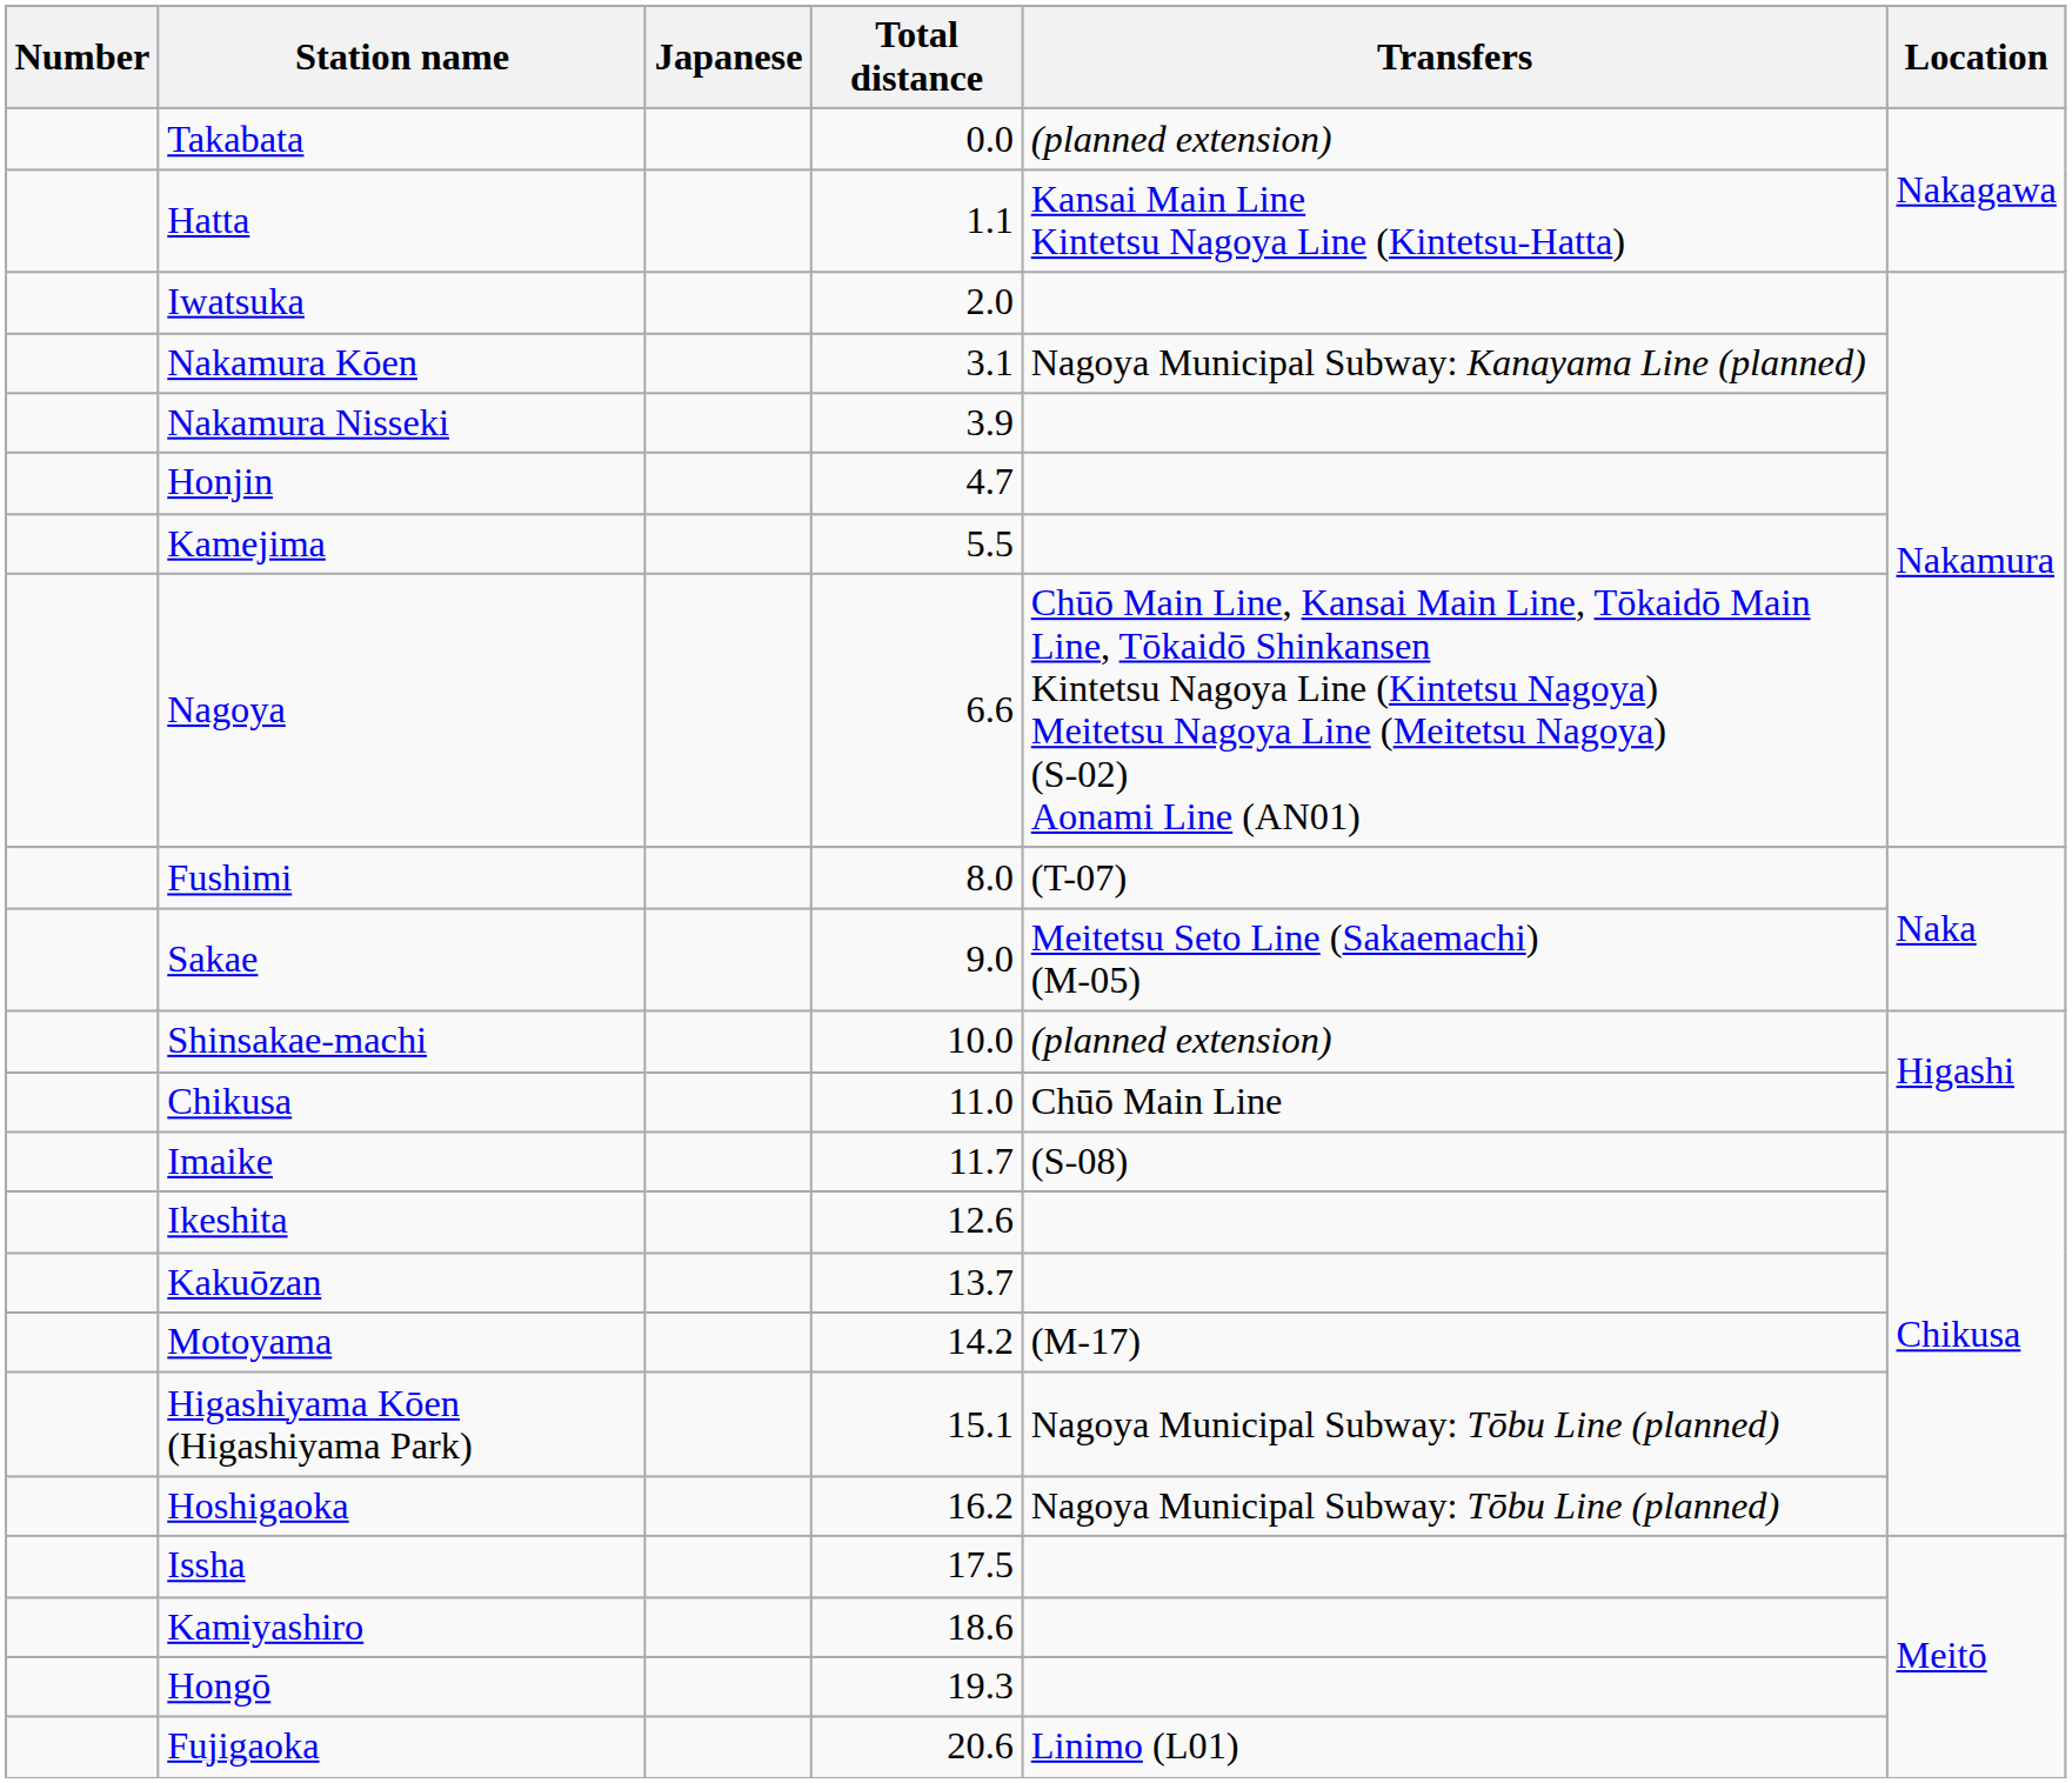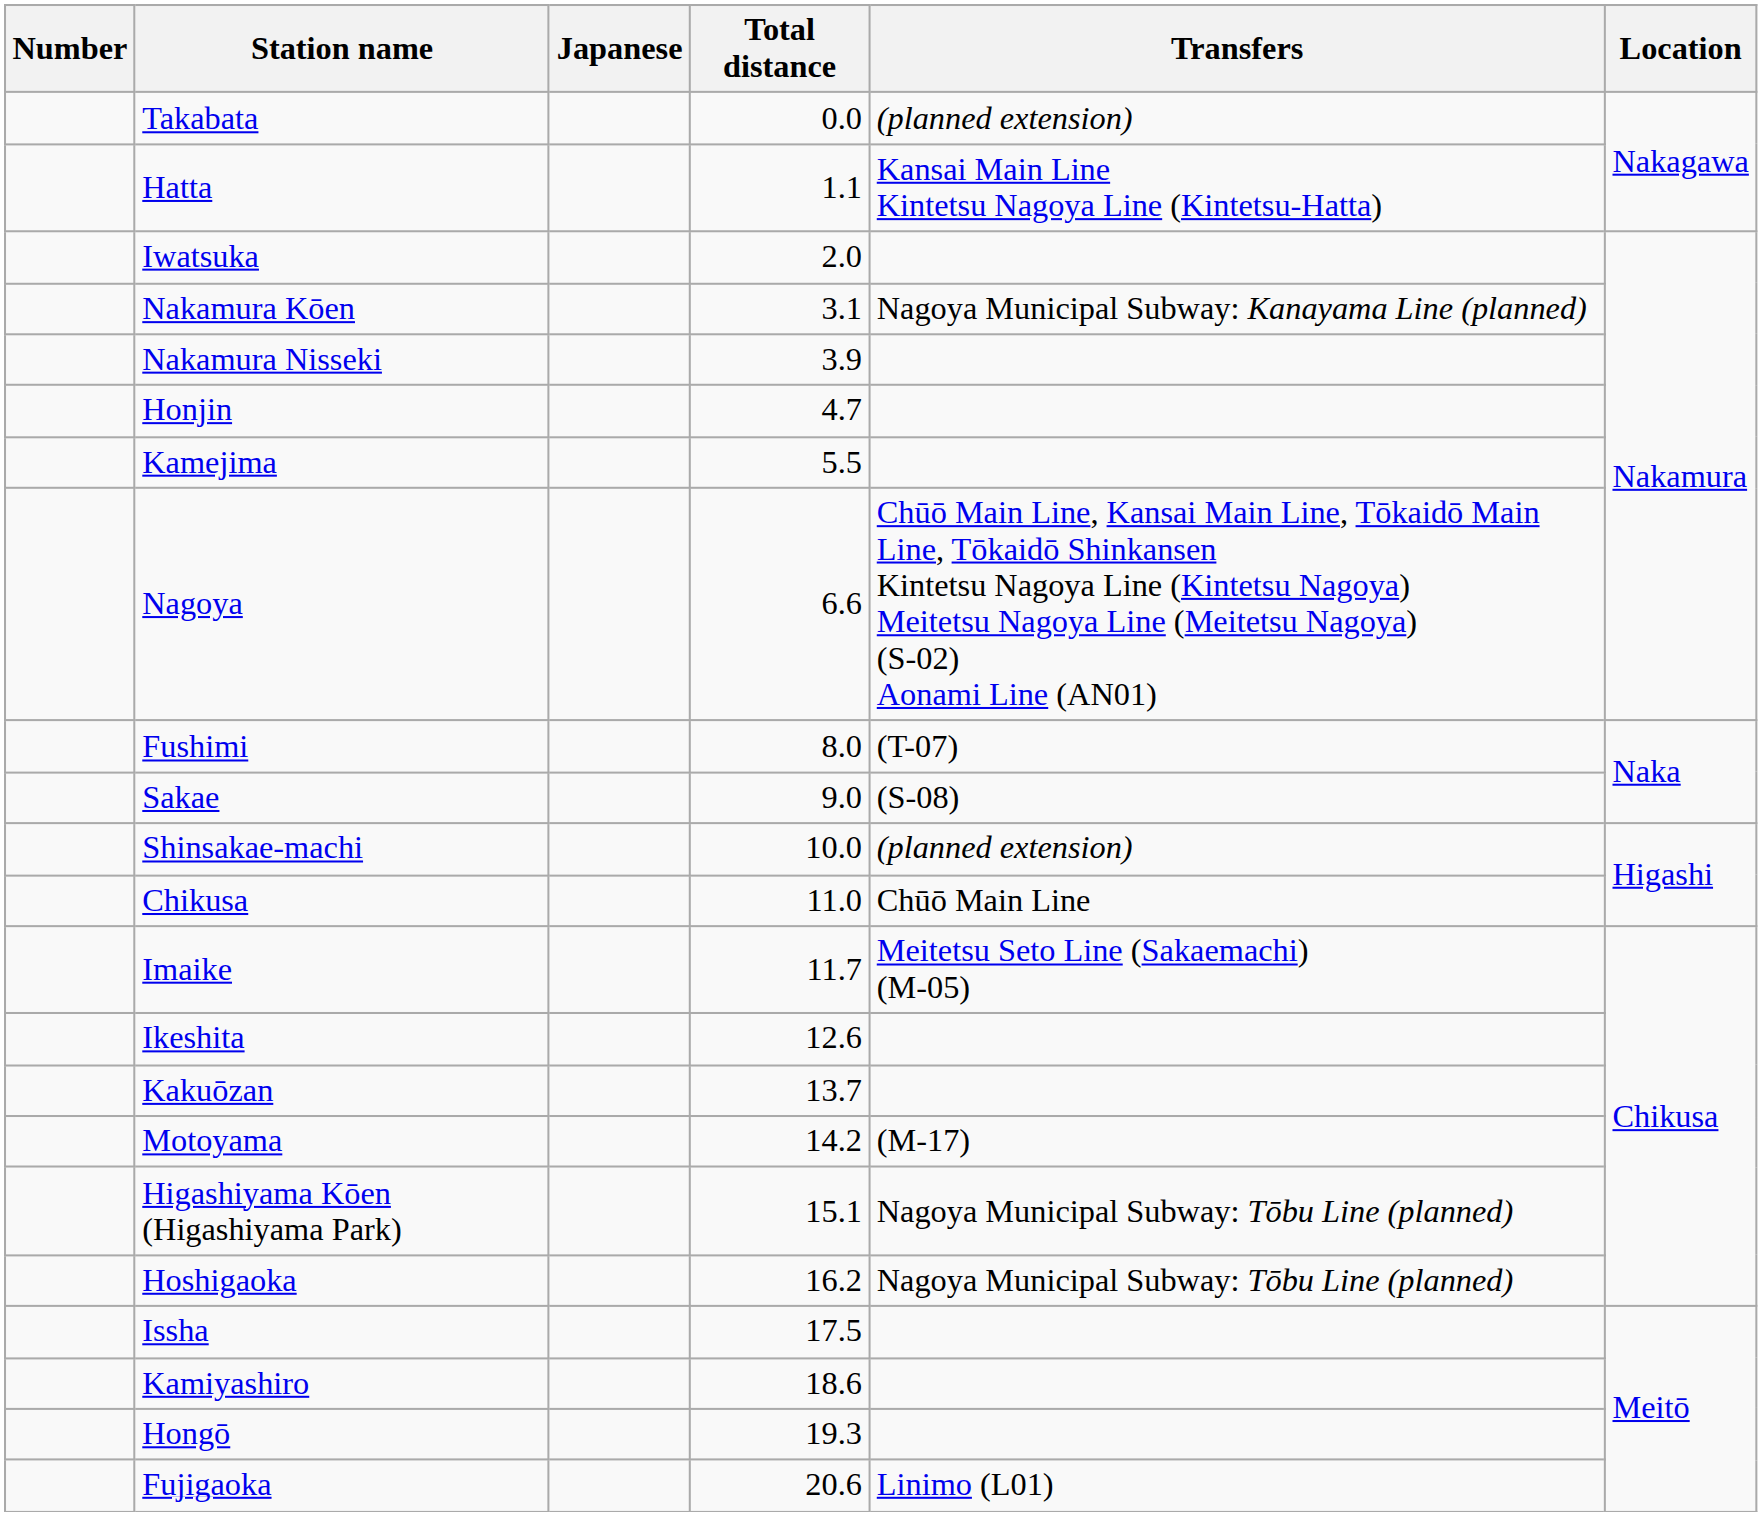Sakae | Transfers: Meitetsu Seto Line (Sakaemachi) (M-05) -> (S-08)
Imaike | Transfers: (S-08) -> Meitetsu Seto Line (Sakaemachi) (M-05)
